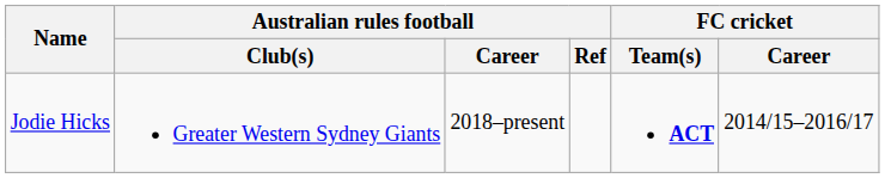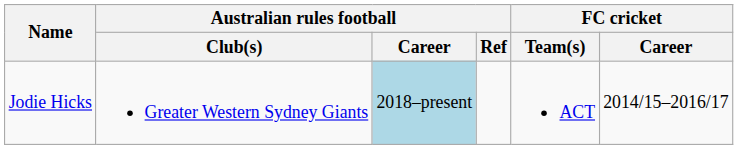Jodie Hicks | Australian rules football / Career: no background -> lightblue background
Jodie Hicks | FC cricket / Team(s): bold -> normal
